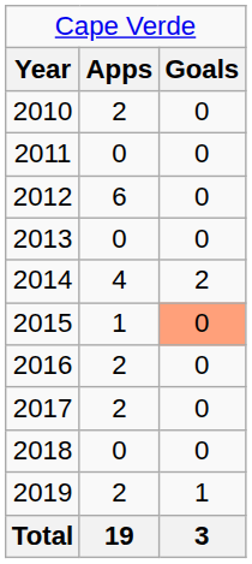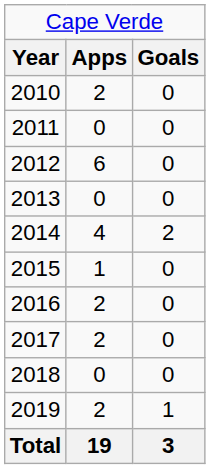2015 | column 3: lightsalmon background -> no background
